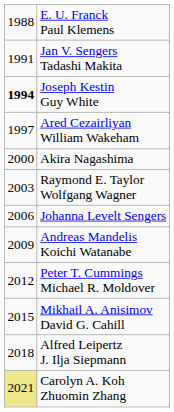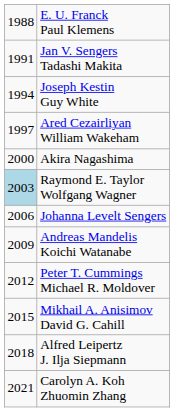Joseph Kestin Guy White | column 1: bold -> normal
Raymond E. Taylor Wolfgang Wagner | column 1: no background -> lightblue background
Carolyn A. Koh Zhuomin Zhang | column 1: khaki background -> no background
